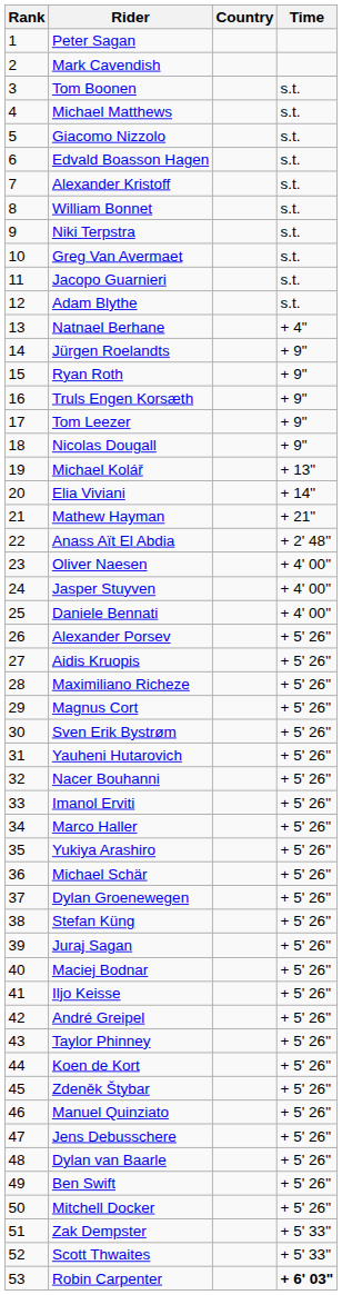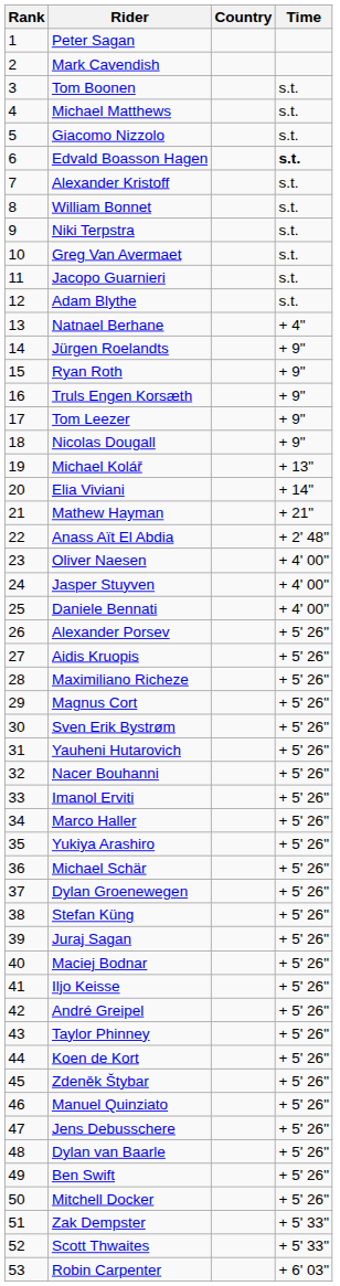Edvald Boasson Hagen | Time: normal -> bold
Robin Carpenter | Time: bold -> normal
